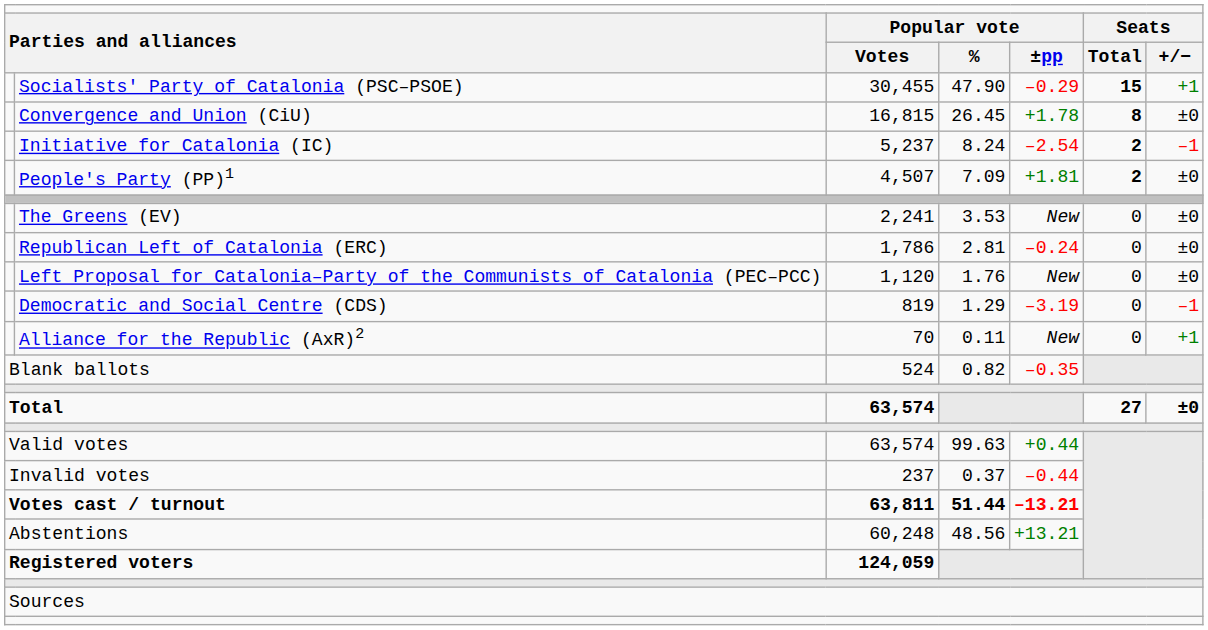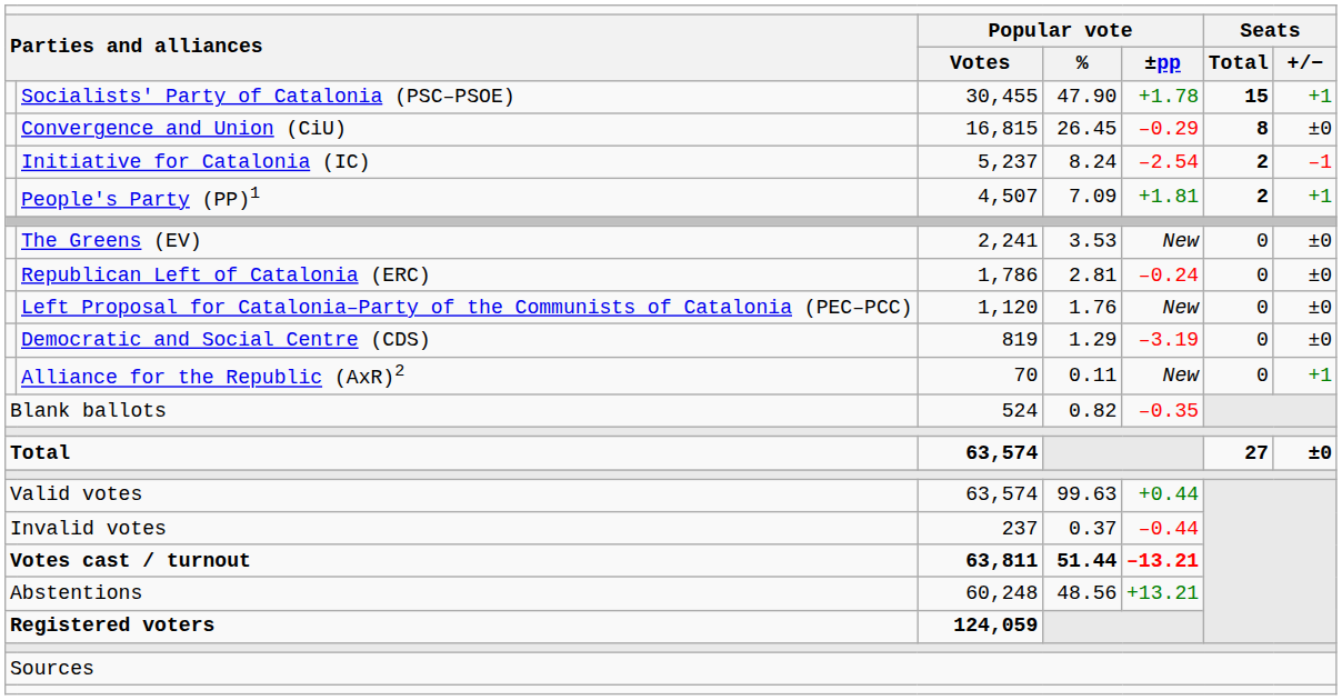Socialists' Party of Catalonia (PSC–PSOE) | column 5: –0.29 -> +1.78
Convergence and Union (CiU) | column 5: +1.78 -> –0.29
People's Party (PP)1 | column 7: ±0 -> +1
Democratic and Social Centre (CDS) | column 7: –1 -> ±0
